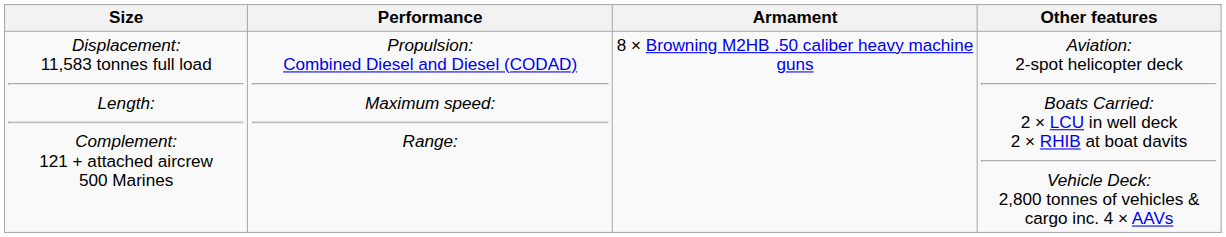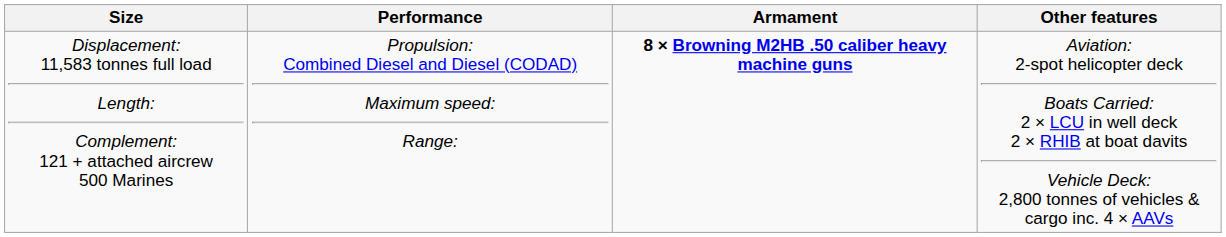row 2 | Armament: normal -> bold
